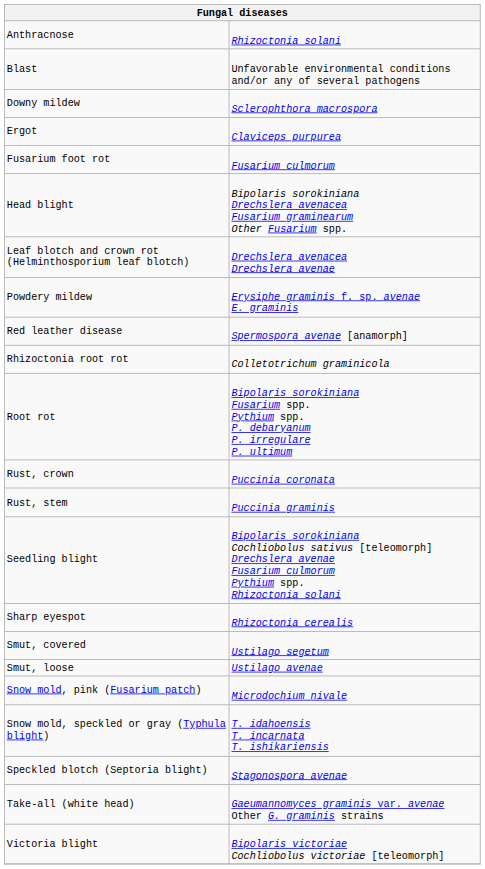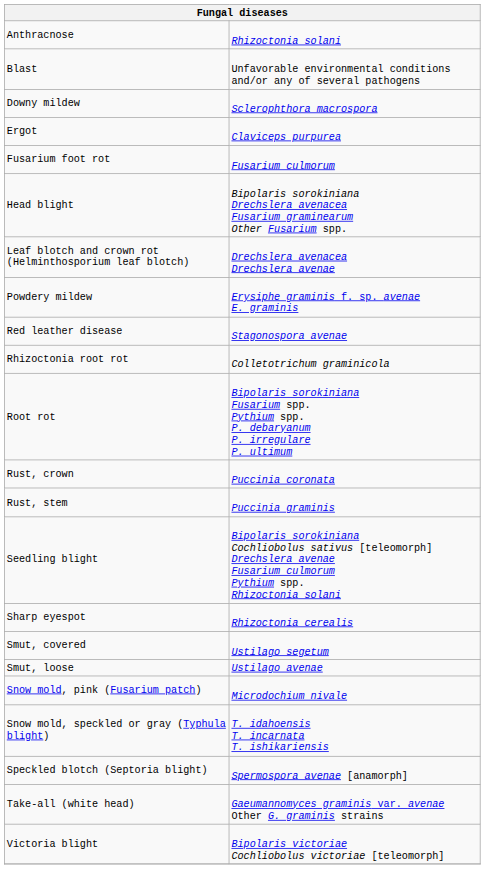Red leather disease | column 2: Spermospora avenae [anamorph] -> Stagonospora avenae
Speckled blotch (Septoria blight) | column 2: Stagonospora avenae -> Spermospora avenae [anamorph]
